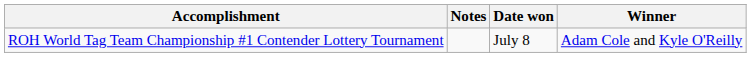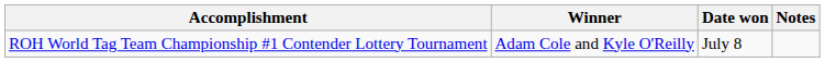columns swapped: Winner <-> Notes
